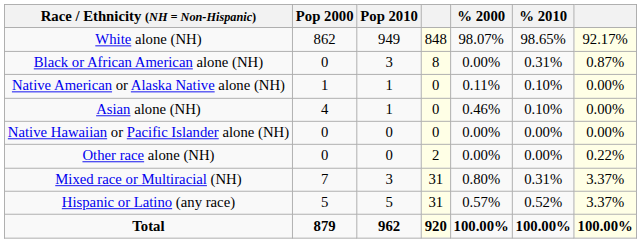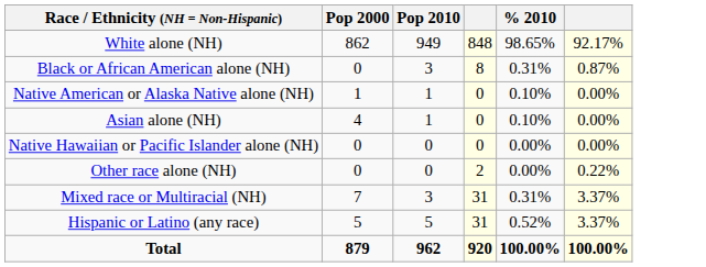- column: % 2000 | 98.07% | 0.00% | 0.11% | 0.46% | 0.00% | 0.00% | 0.80% | 0.57% | 100.00%
